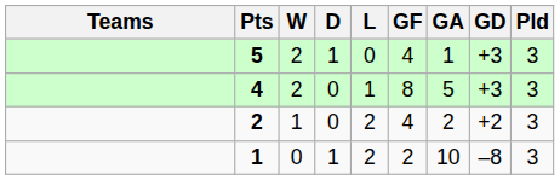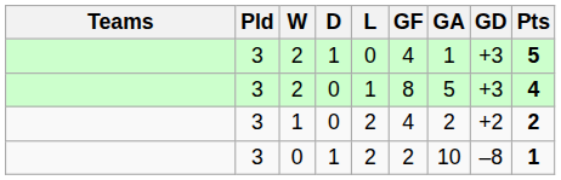columns swapped: Pld <-> Pts
